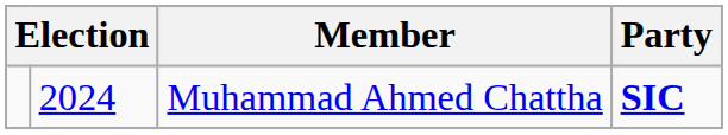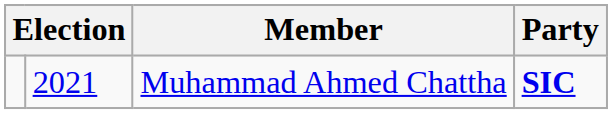Muhammad Ahmed Chattha | column 2: 2024 -> 2021
